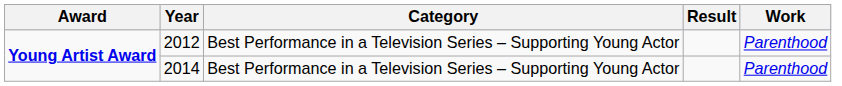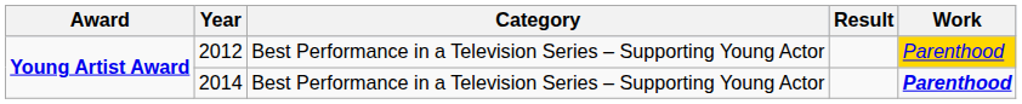2012 | Work: no background -> gold background
2014 | Work: normal -> bold
